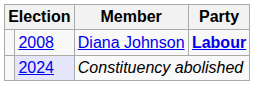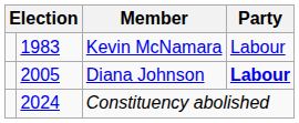+ row: 1983 | Kevin McNamara | Labour
Diana Johnson | column 2: 2008 -> 2005
Constituency abolished | column 2: lavender background -> no background
